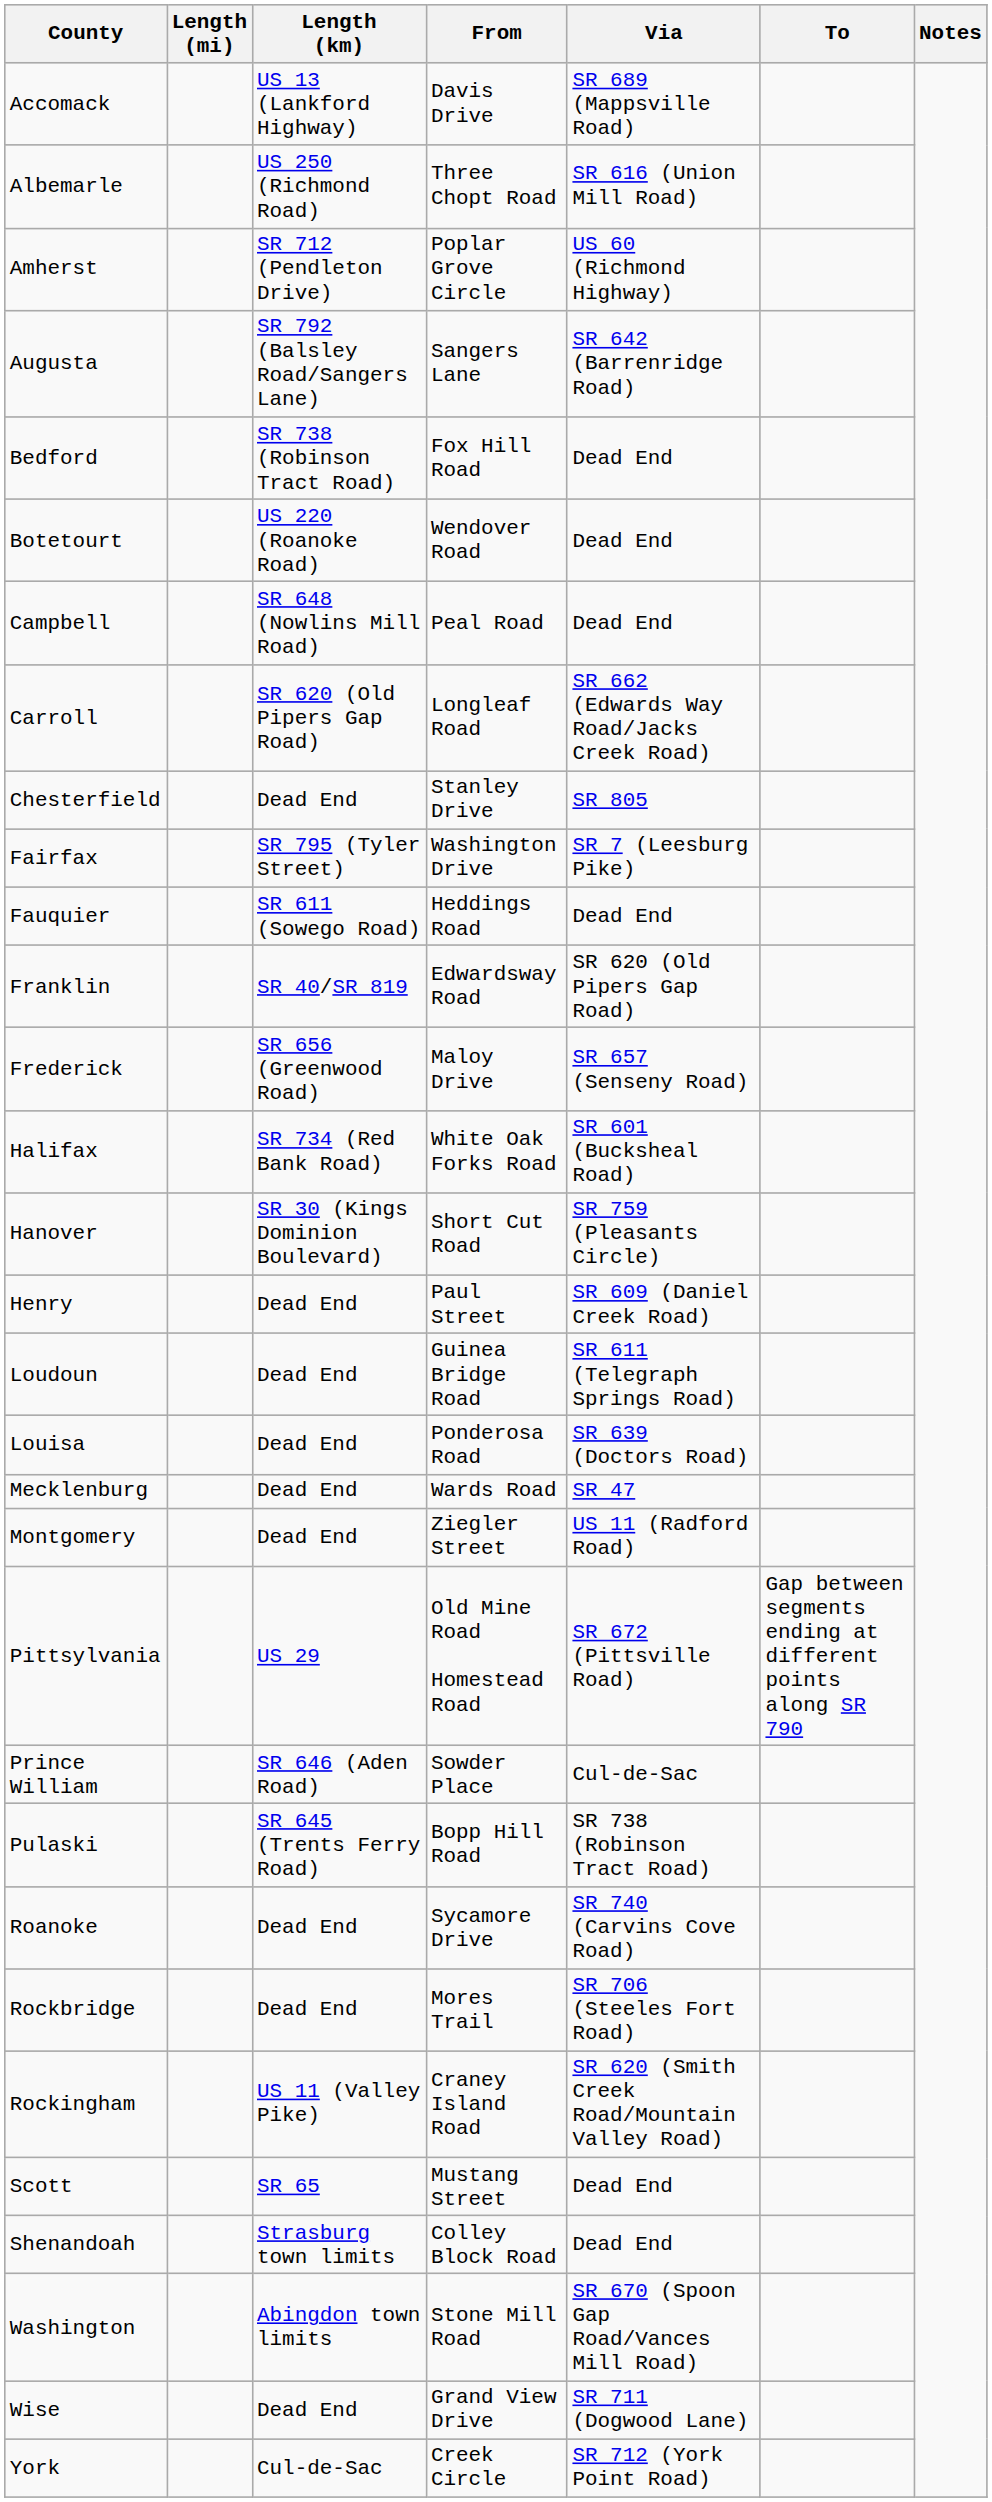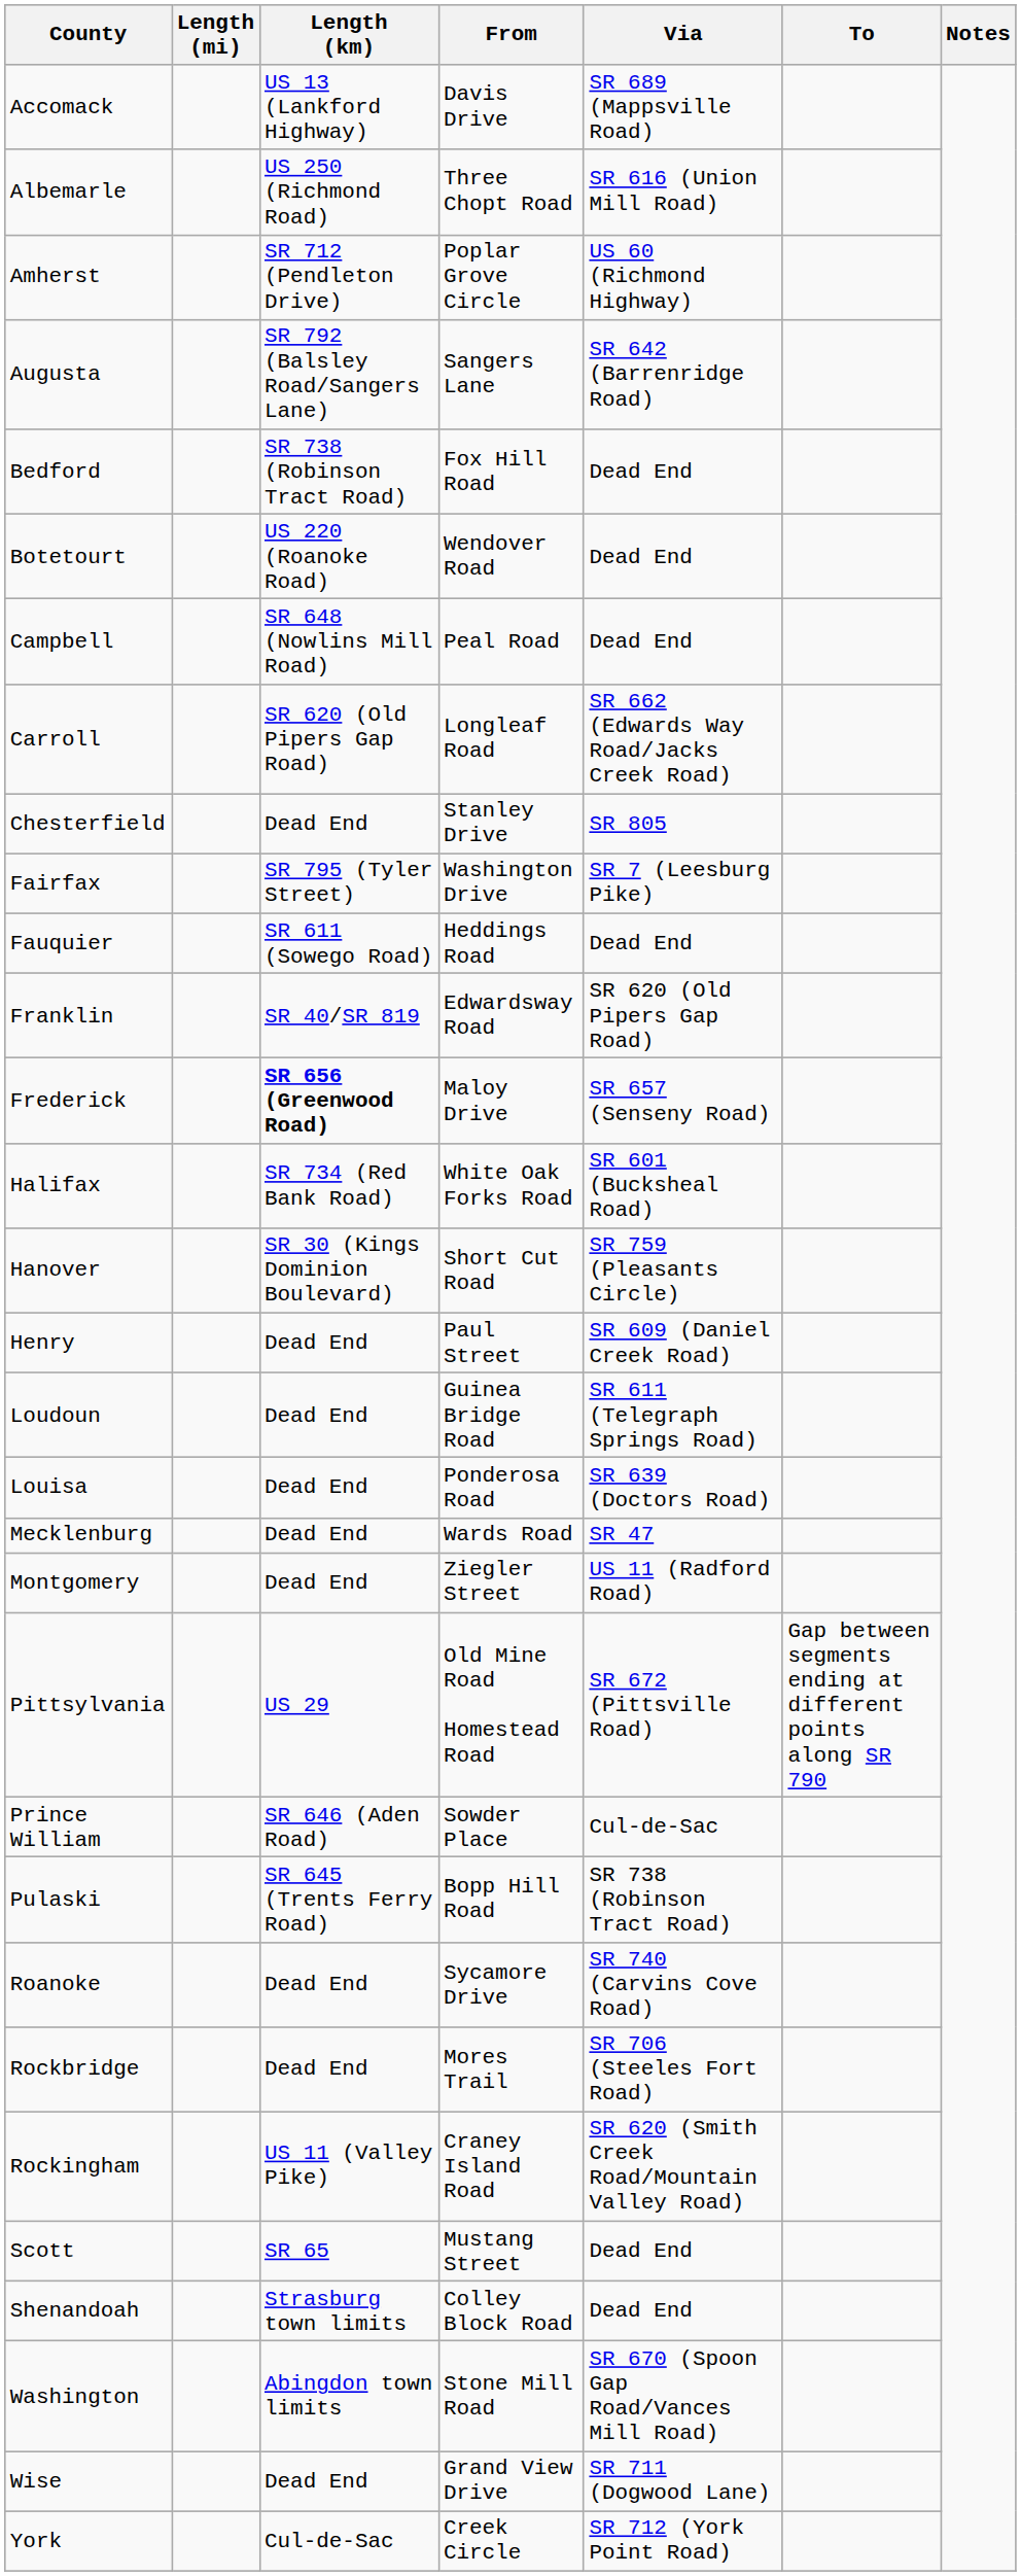Frederick | Length (km): normal -> bold
